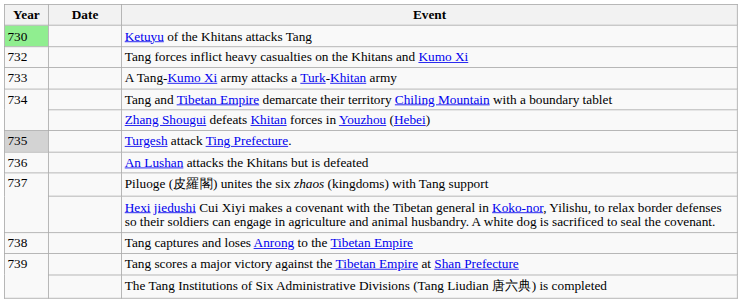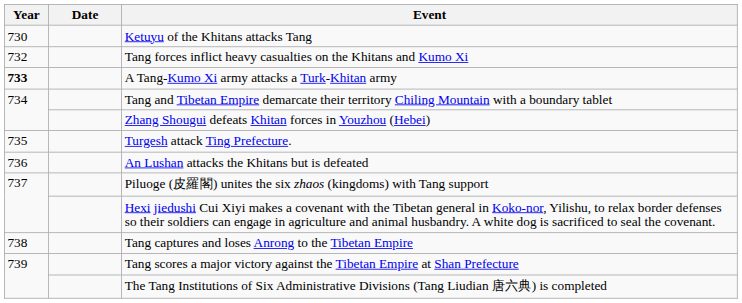Ketuyu of the Khitans attacks Tang | Year: lightgreen background -> no background
A Tang-Kumo Xi army attacks a Turk-Khitan army | Year: normal -> bold
Turgesh attack Ting Prefecture. | Year: lightgrey background -> no background
